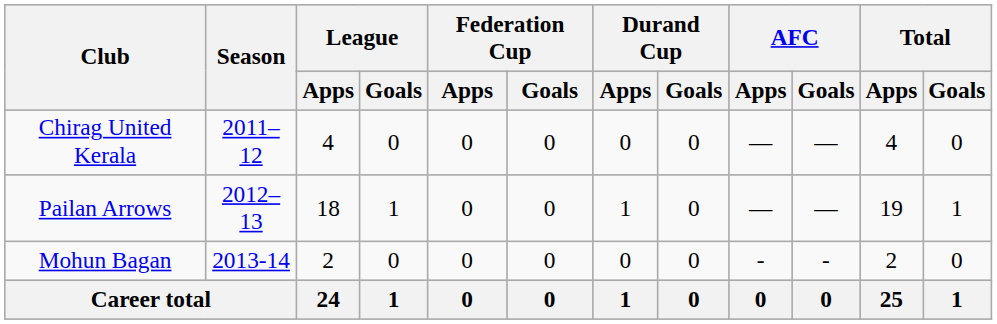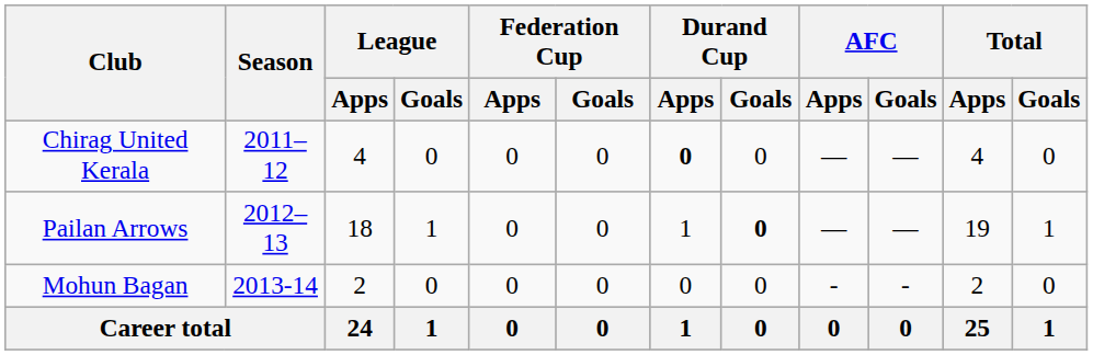Chirag United Kerala | Durand Cup / Apps: normal -> bold
Pailan Arrows | Durand Cup / Goals: normal -> bold
